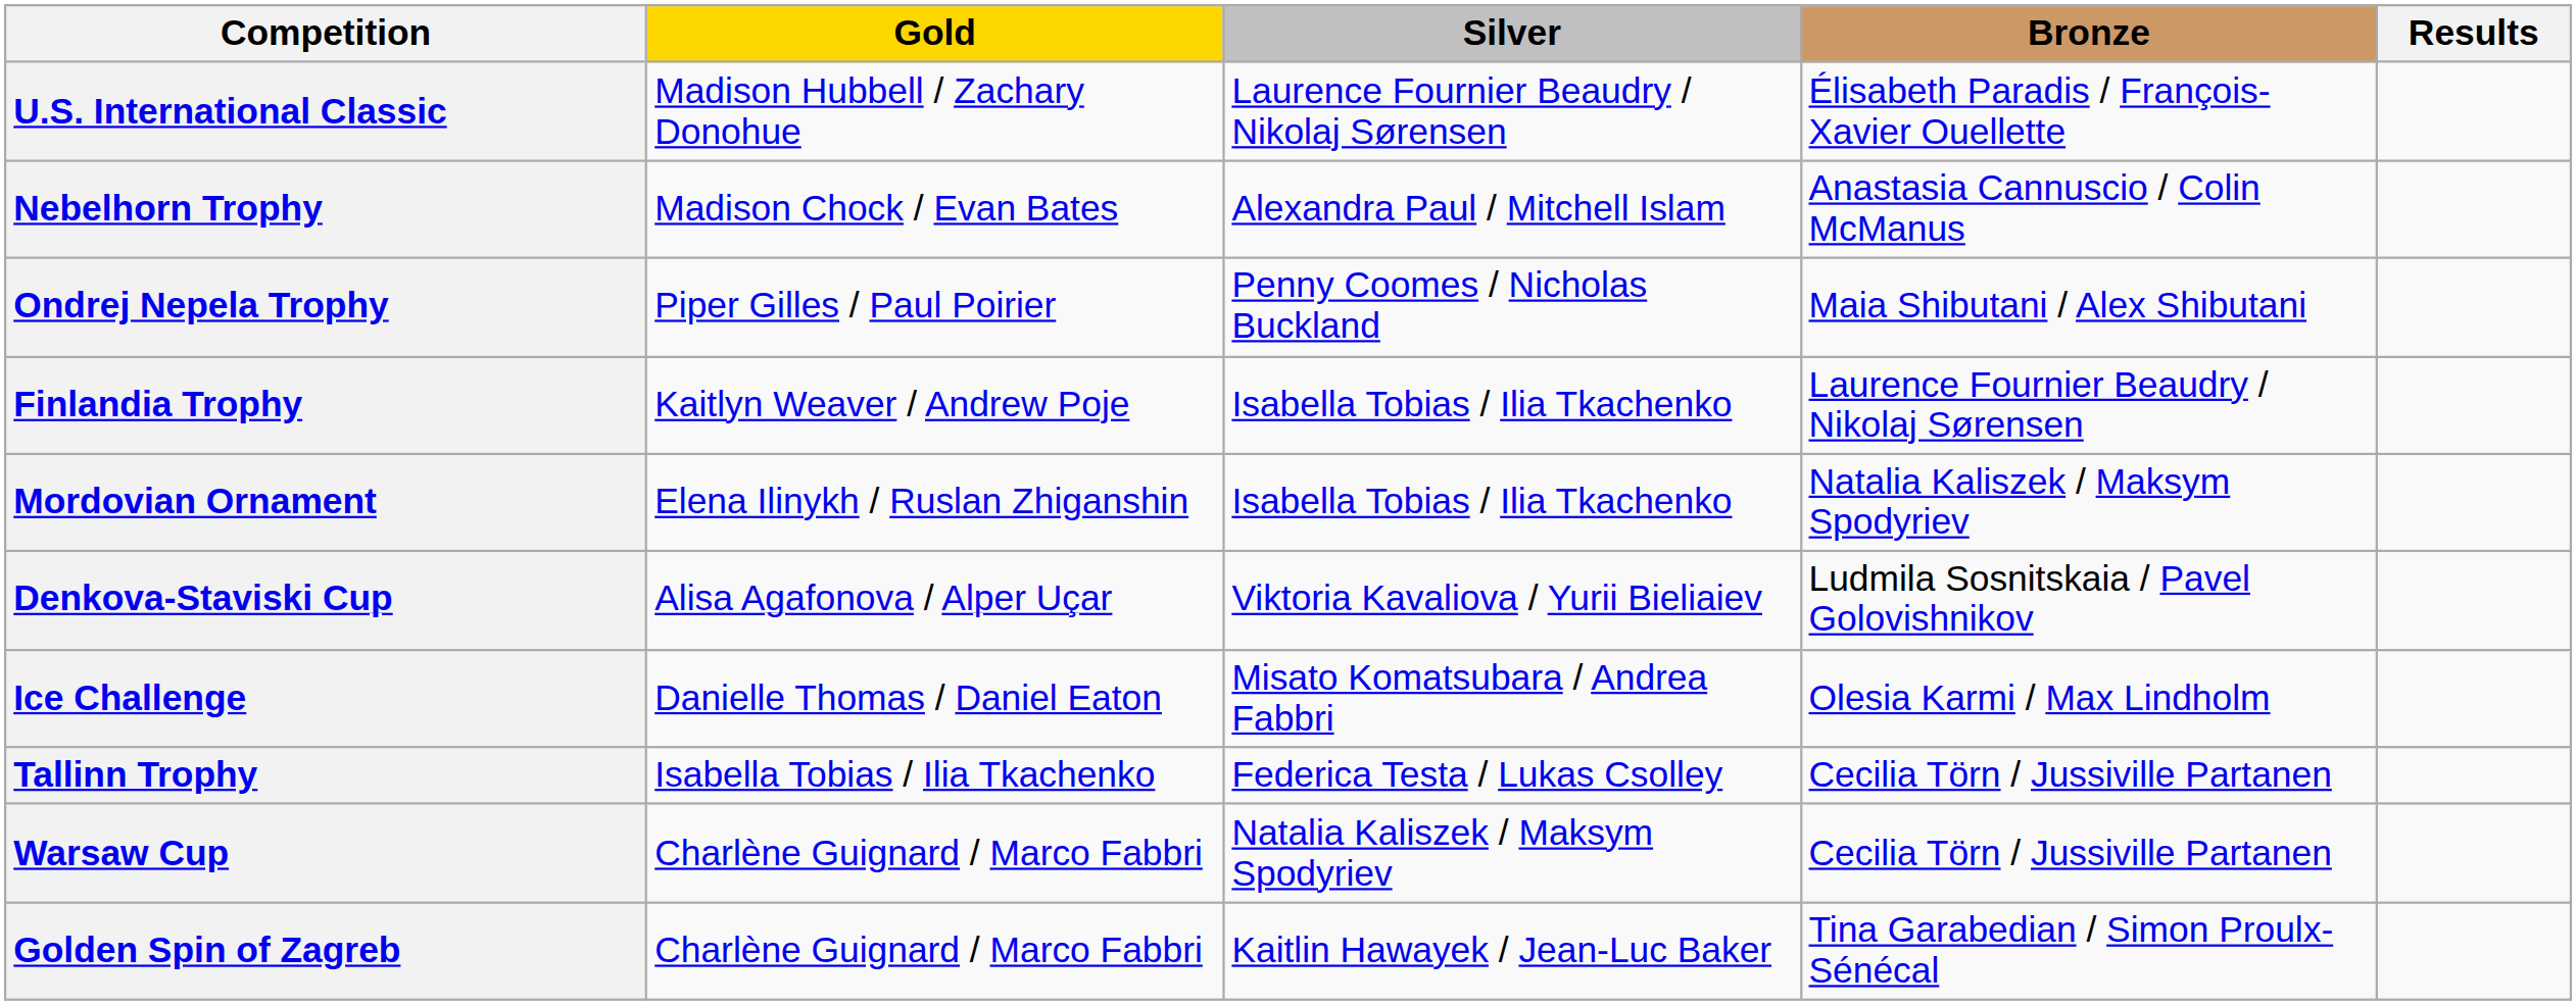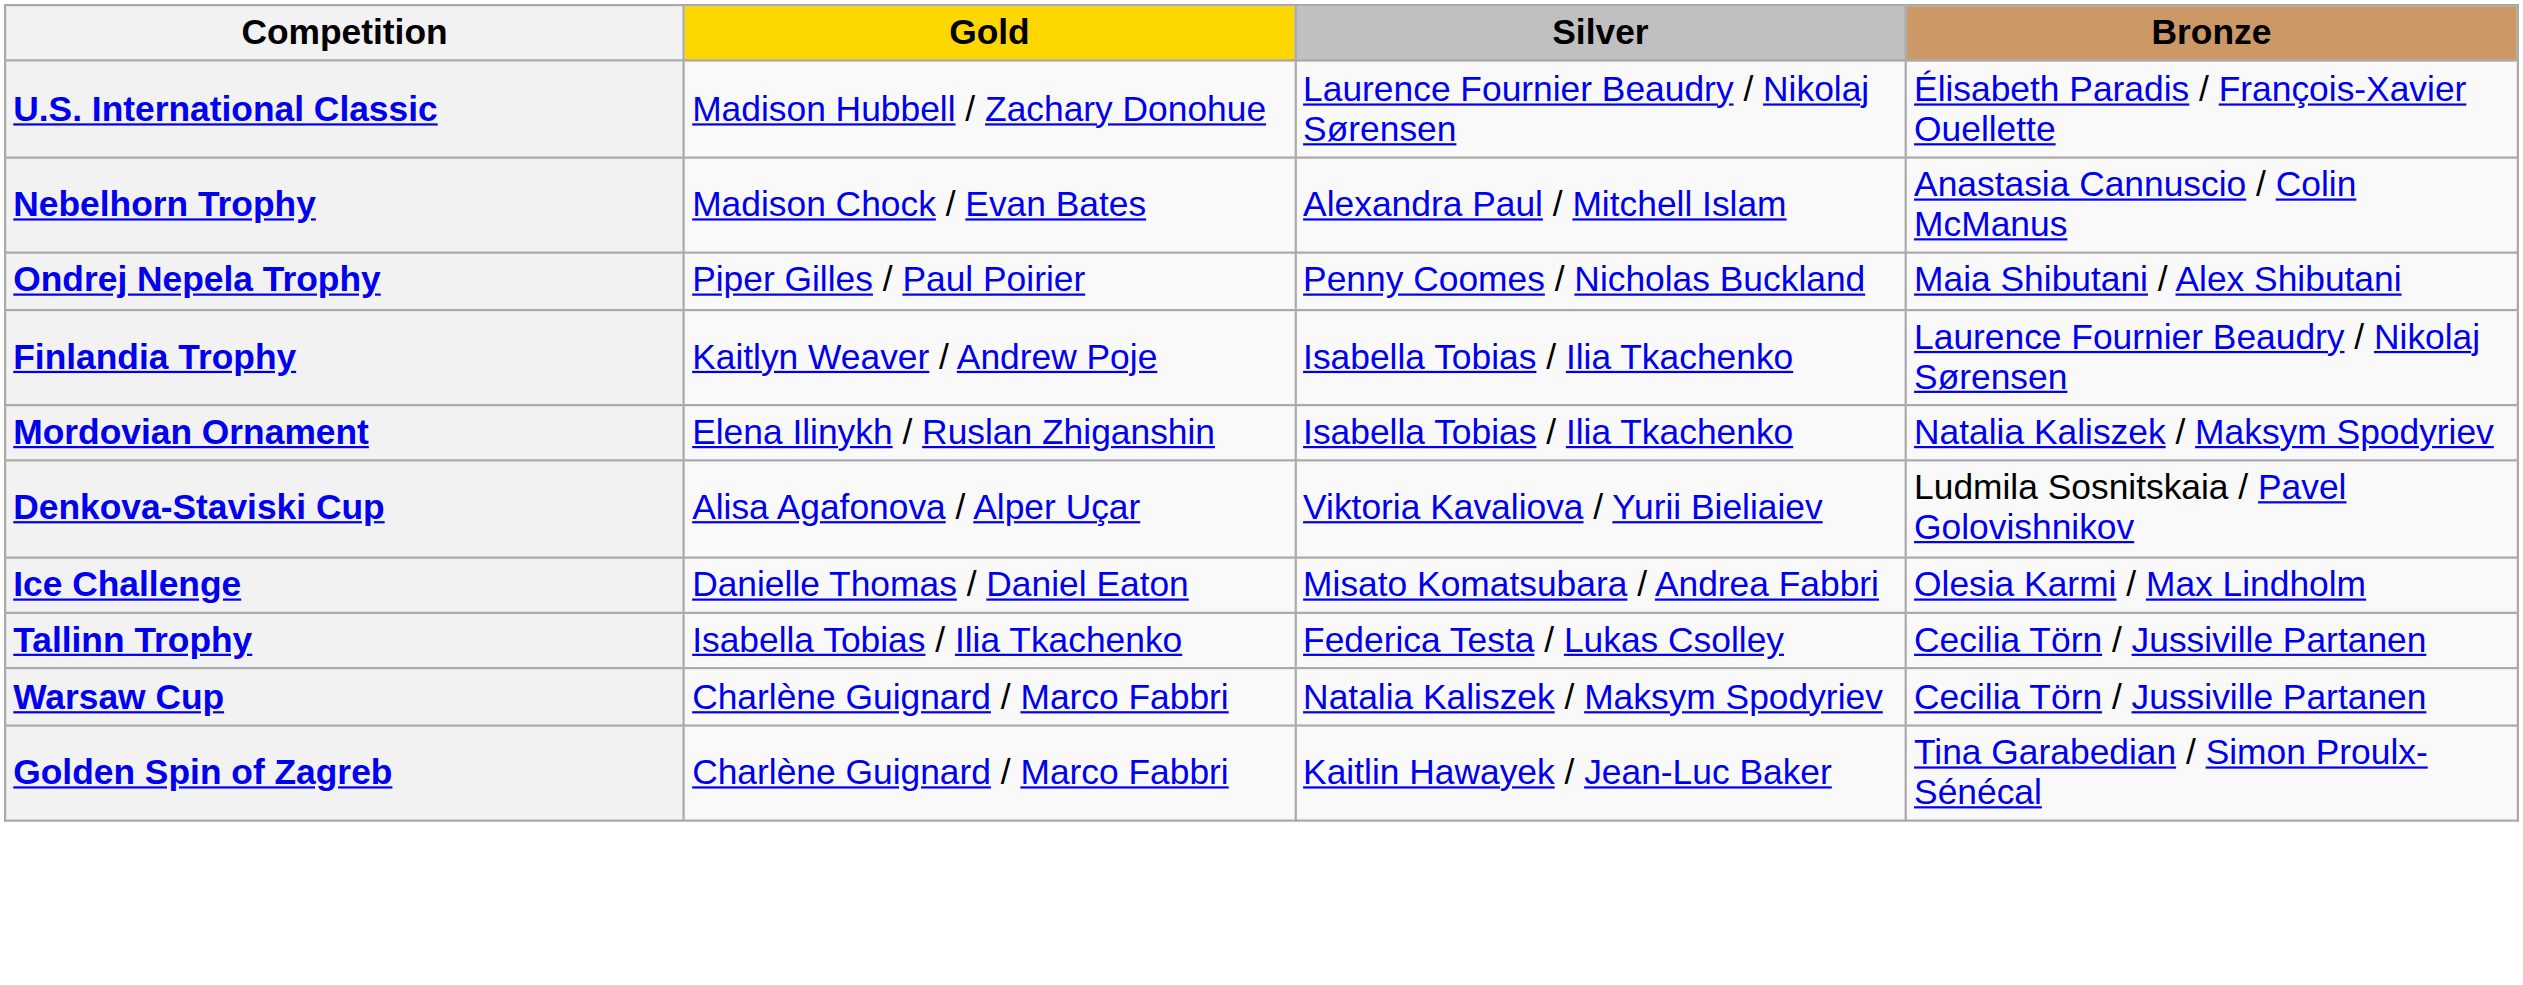- column: Results
